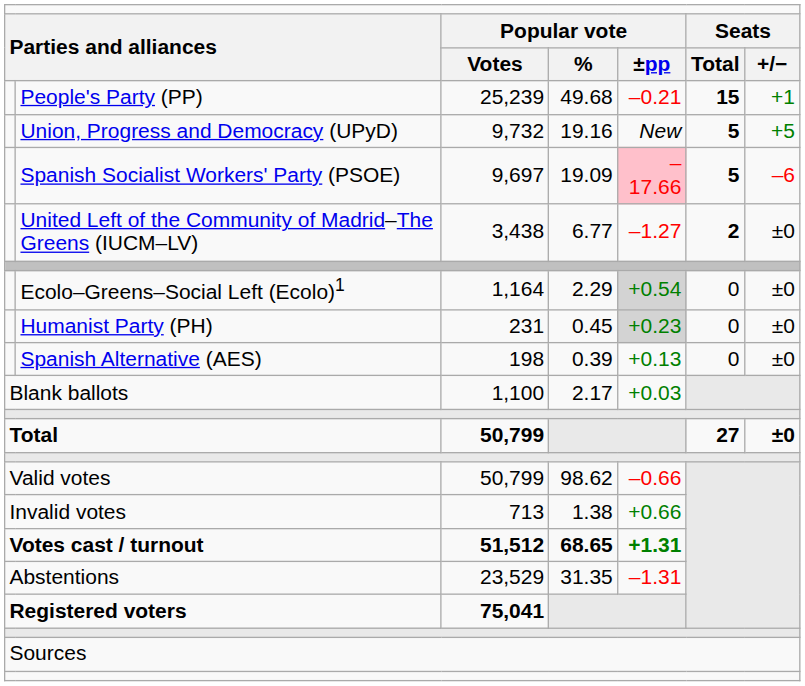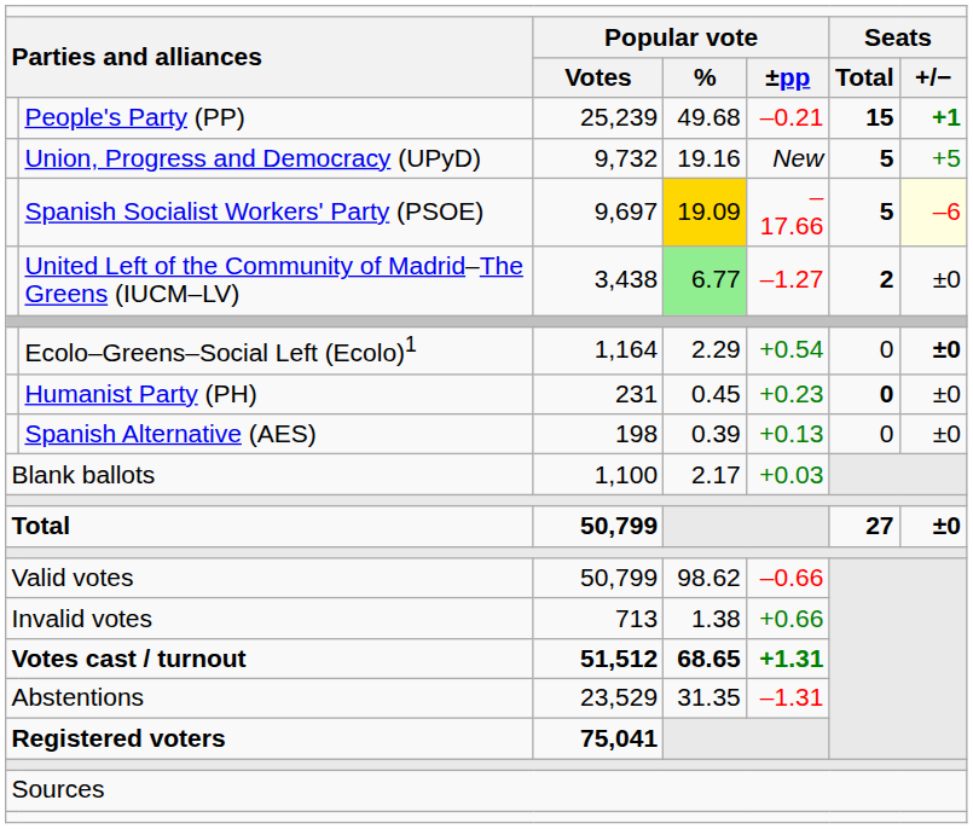People's Party (PP) | column 7: normal -> bold
Spanish Socialist Workers' Party (PSOE) | column 4: no background -> gold background
Spanish Socialist Workers' Party (PSOE) | column 5: pink background -> no background
Spanish Socialist Workers' Party (PSOE) | column 7: no background -> lightyellow background
United Left of the Community of Madrid–The Greens (IUCM–LV) | column 4: no background -> lightgreen background
Ecolo–Greens–Social Left (Ecolo)1 | column 5: lightgrey background -> no background
Ecolo–Greens–Social Left (Ecolo)1 | column 7: normal -> bold
Humanist Party (PH) | column 5: lightgrey background -> no background
Humanist Party (PH) | column 6: normal -> bold
